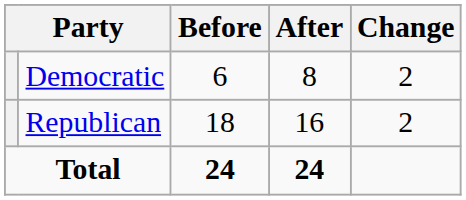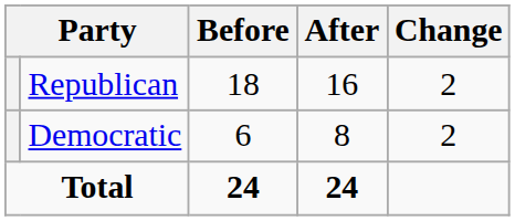rows swapped: Republican <-> Democratic
